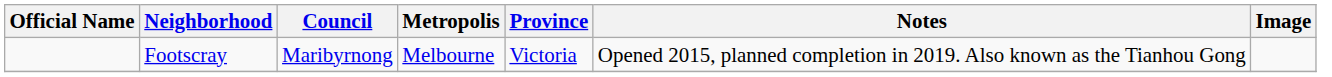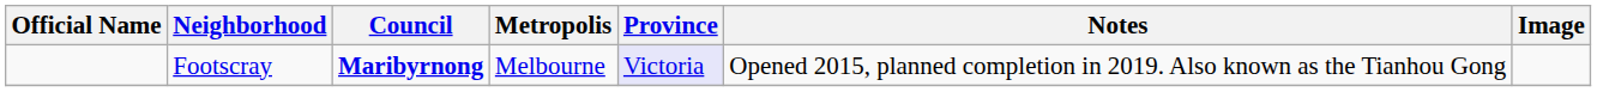Footscray | Council: normal -> bold
Footscray | Province: no background -> lavender background
